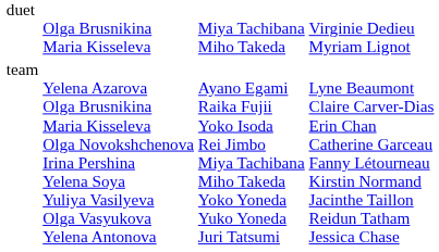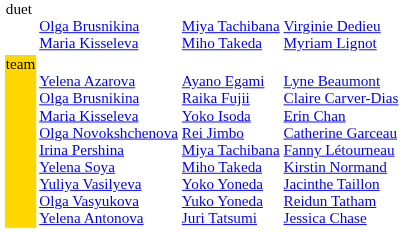team | column 1: no background -> gold background
